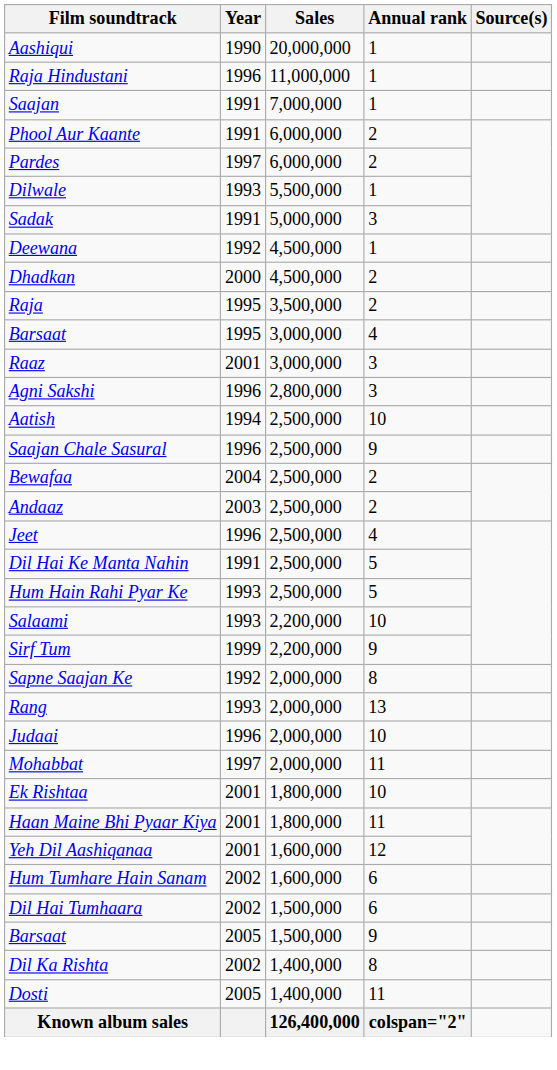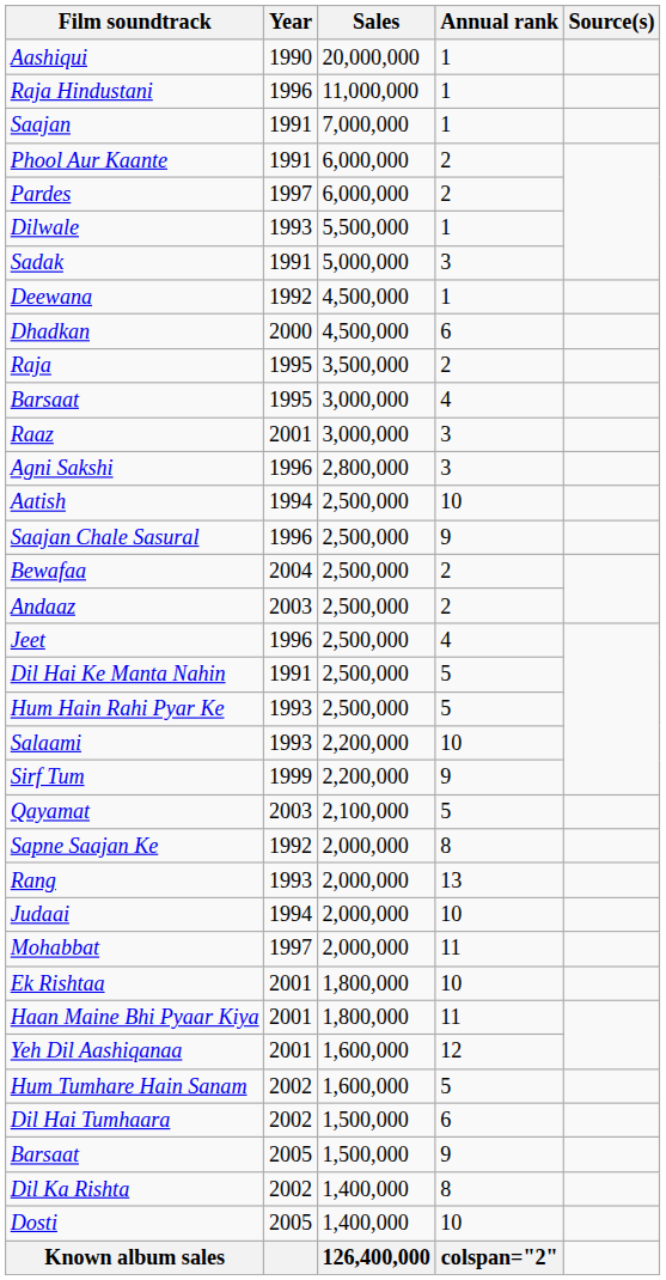Dhadkan | Annual rank: 2 -> 6
+ row: Qayamat | 2003 | 2,100,000 | 5
Judaai | Year: 1996 -> 1994
Hum Tumhare Hain Sanam | Annual rank: 6 -> 5
Dosti | Annual rank: 11 -> 10
